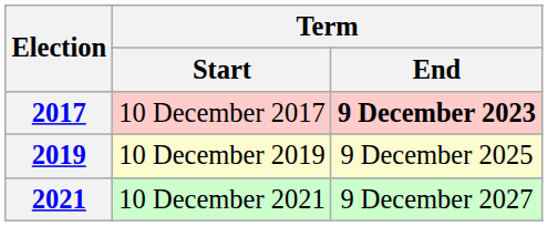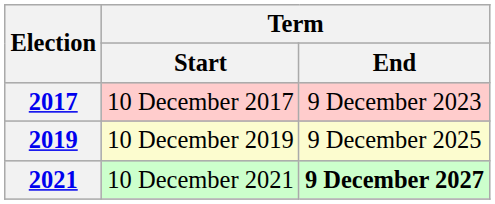2017 | Term / End: bold -> normal
2021 | Term / End: normal -> bold
